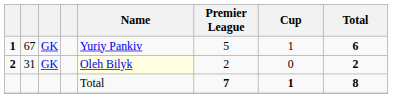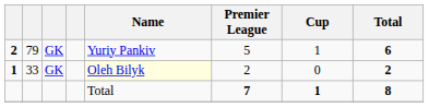row 2 | column 1: 1 -> 2
row 2 | column 2: 67 -> 79
row 3 | column 1: 2 -> 1
row 3 | column 2: 31 -> 33
